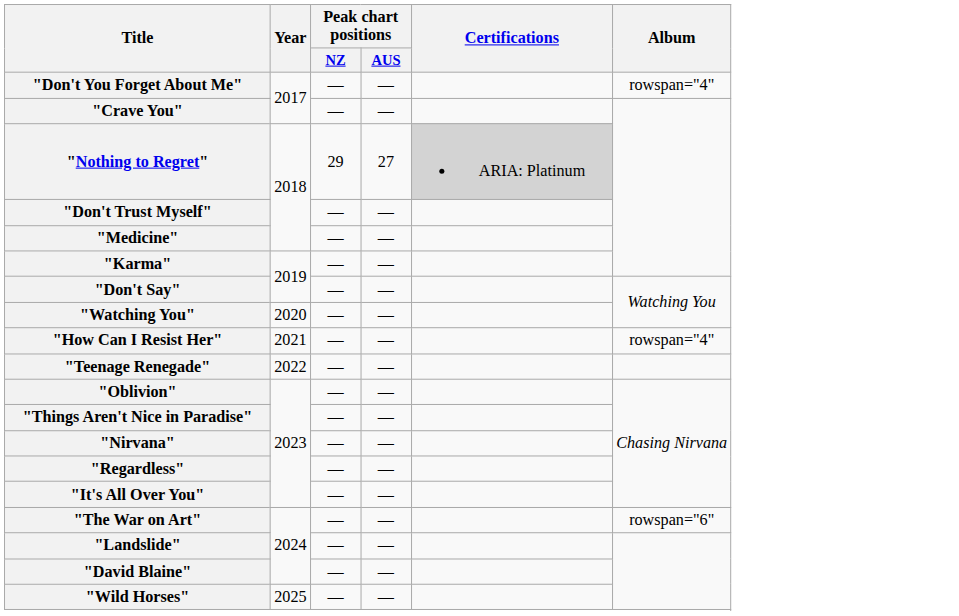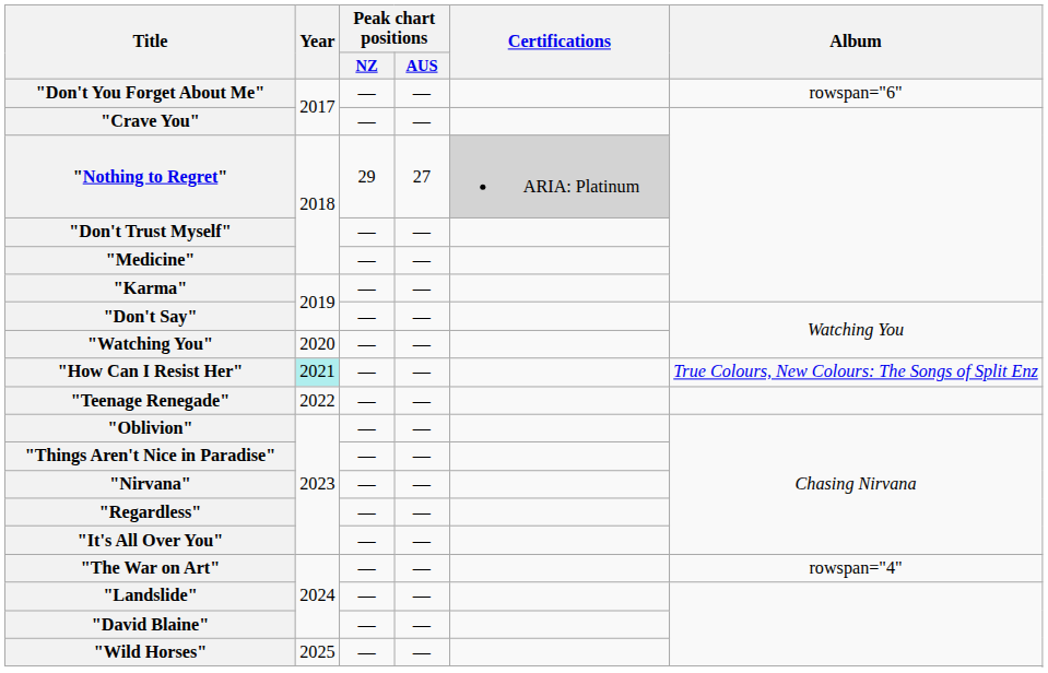"Don't You Forget About Me" | Album: rowspan="4" -> rowspan="6"
"How Can I Resist Her" | Year: no background -> paleturquoise background
"How Can I Resist Her" | Album: rowspan="4" -> True Colours, New Colours: The Songs of Split Enz
"The War on Art" | Album: rowspan="6" -> rowspan="4"
